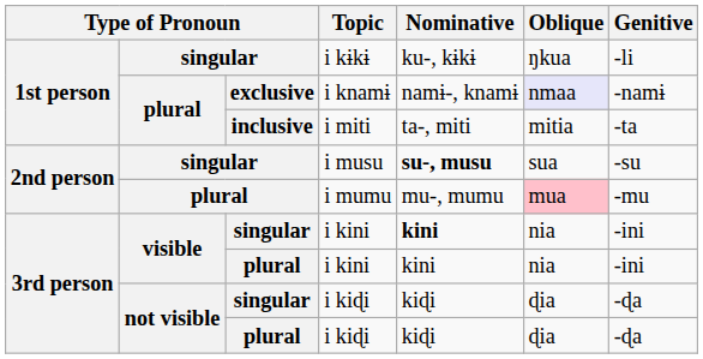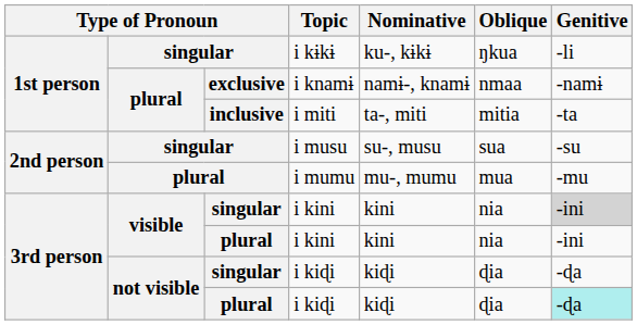i knamɨ | Oblique: lavender background -> no background
i musu | Nominative: bold -> normal
i mumu | Oblique: pink background -> no background
singular / i kini | Nominative: bold -> normal
singular / i kini | Genitive: no background -> lightgrey background
plural / i kiɖi | Genitive: no background -> paleturquoise background
